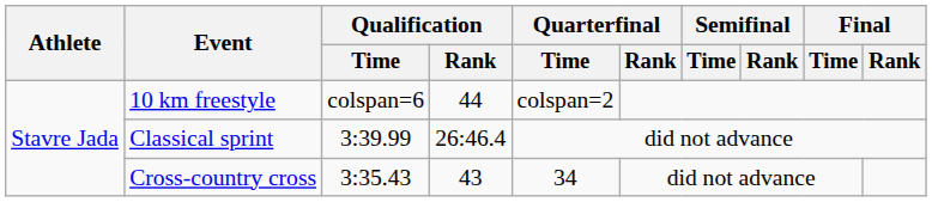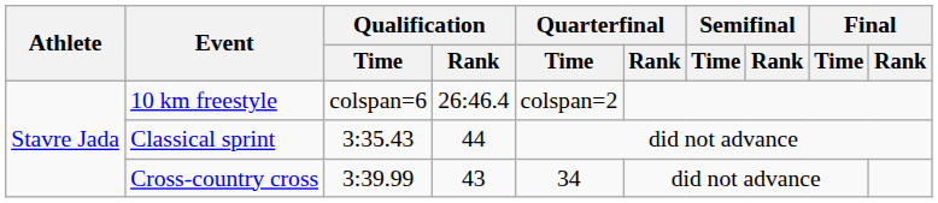10 km freestyle | Qualification / Rank: 44 -> 26:46.4
Classical sprint | Qualification / Time: 3:39.99 -> 3:35.43
Classical sprint | Qualification / Rank: 26:46.4 -> 44
Cross-country cross | Qualification / Time: 3:35.43 -> 3:39.99
